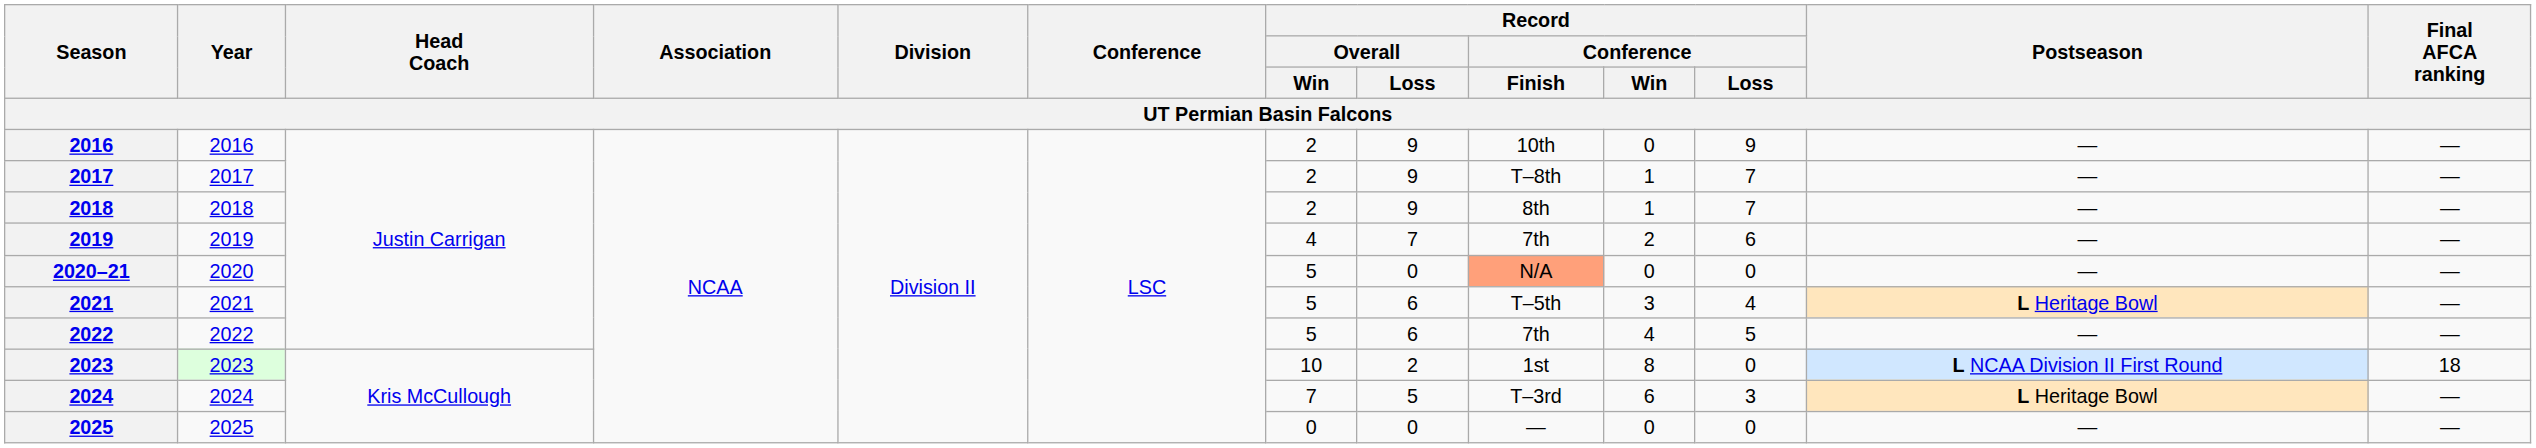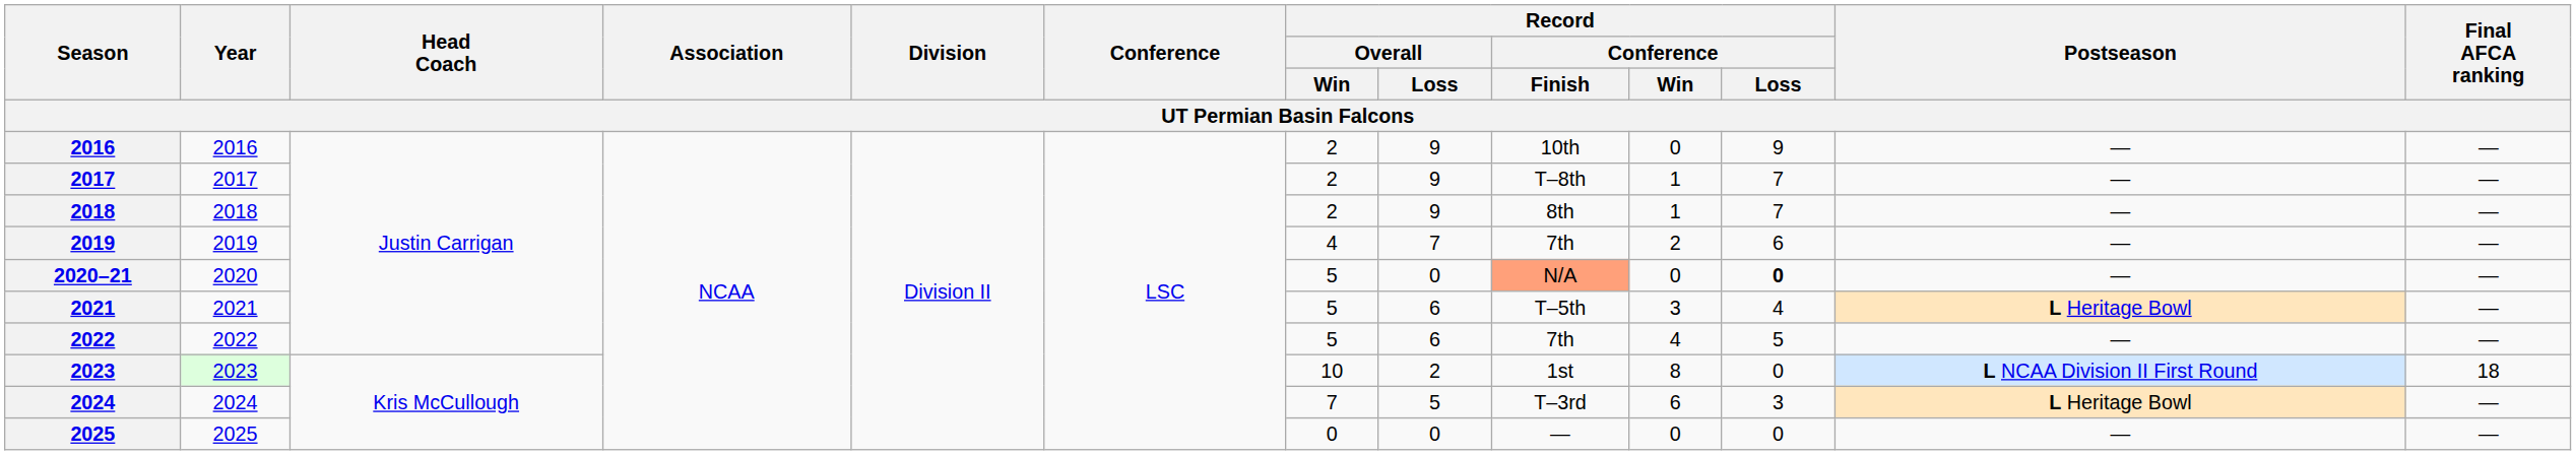2020–21 | Record / Conference / Loss: normal -> bold
